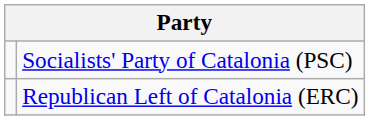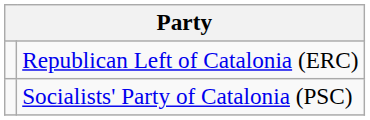rows swapped: Socialists' Party of Catalonia (PSC) <-> Republican Left of Catalonia (ERC)
